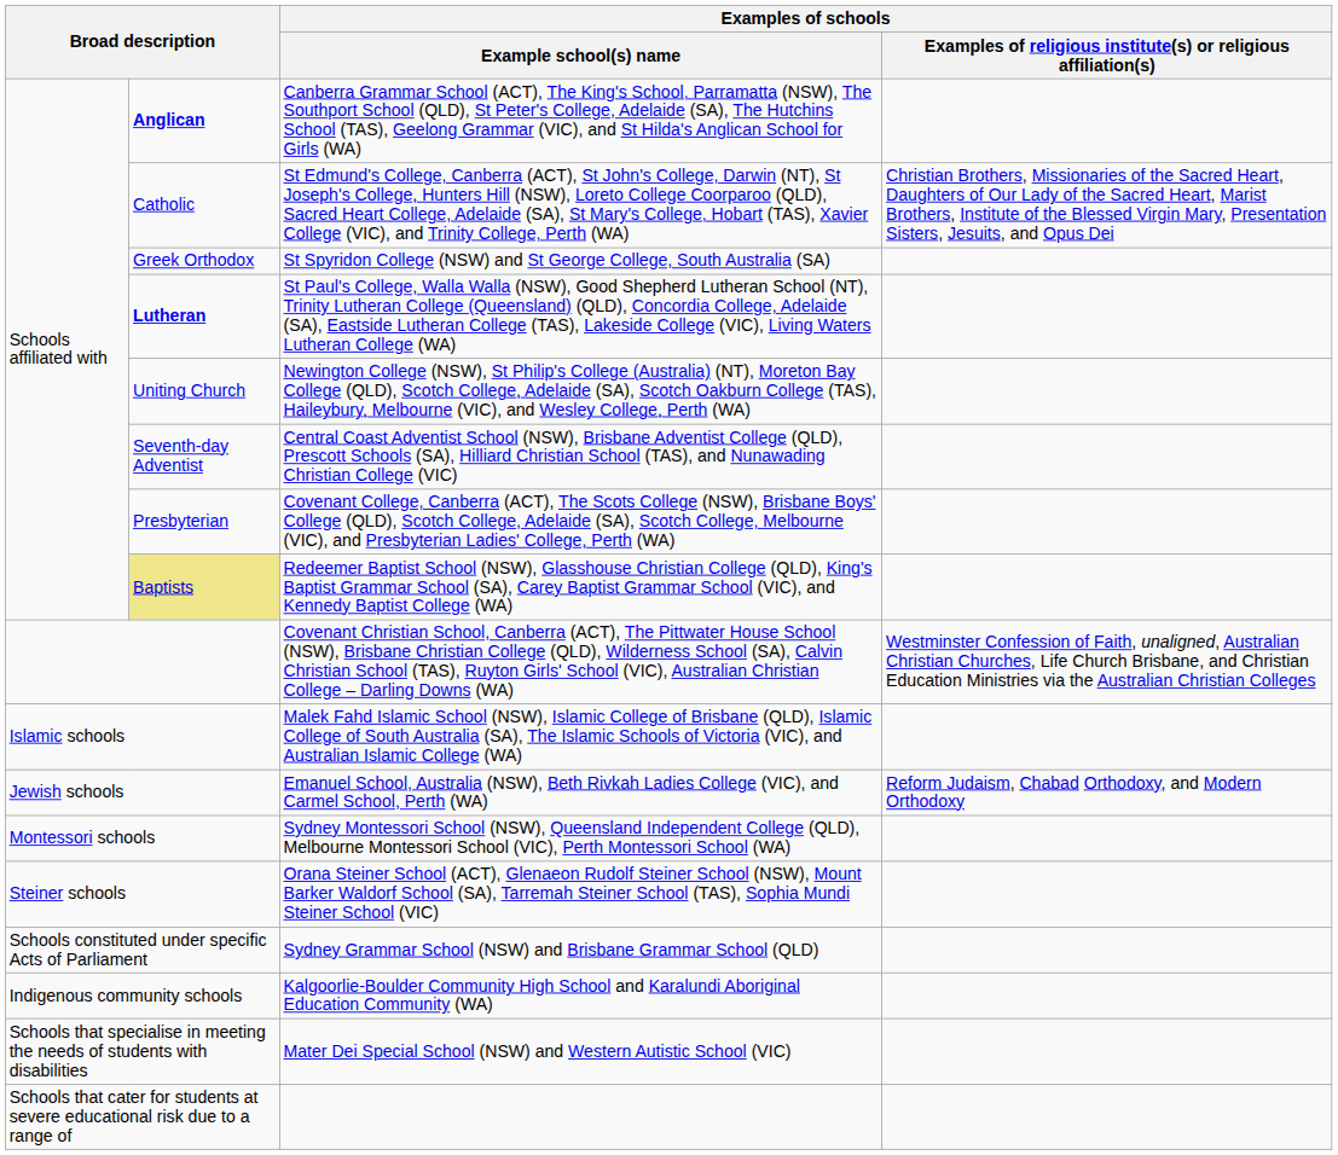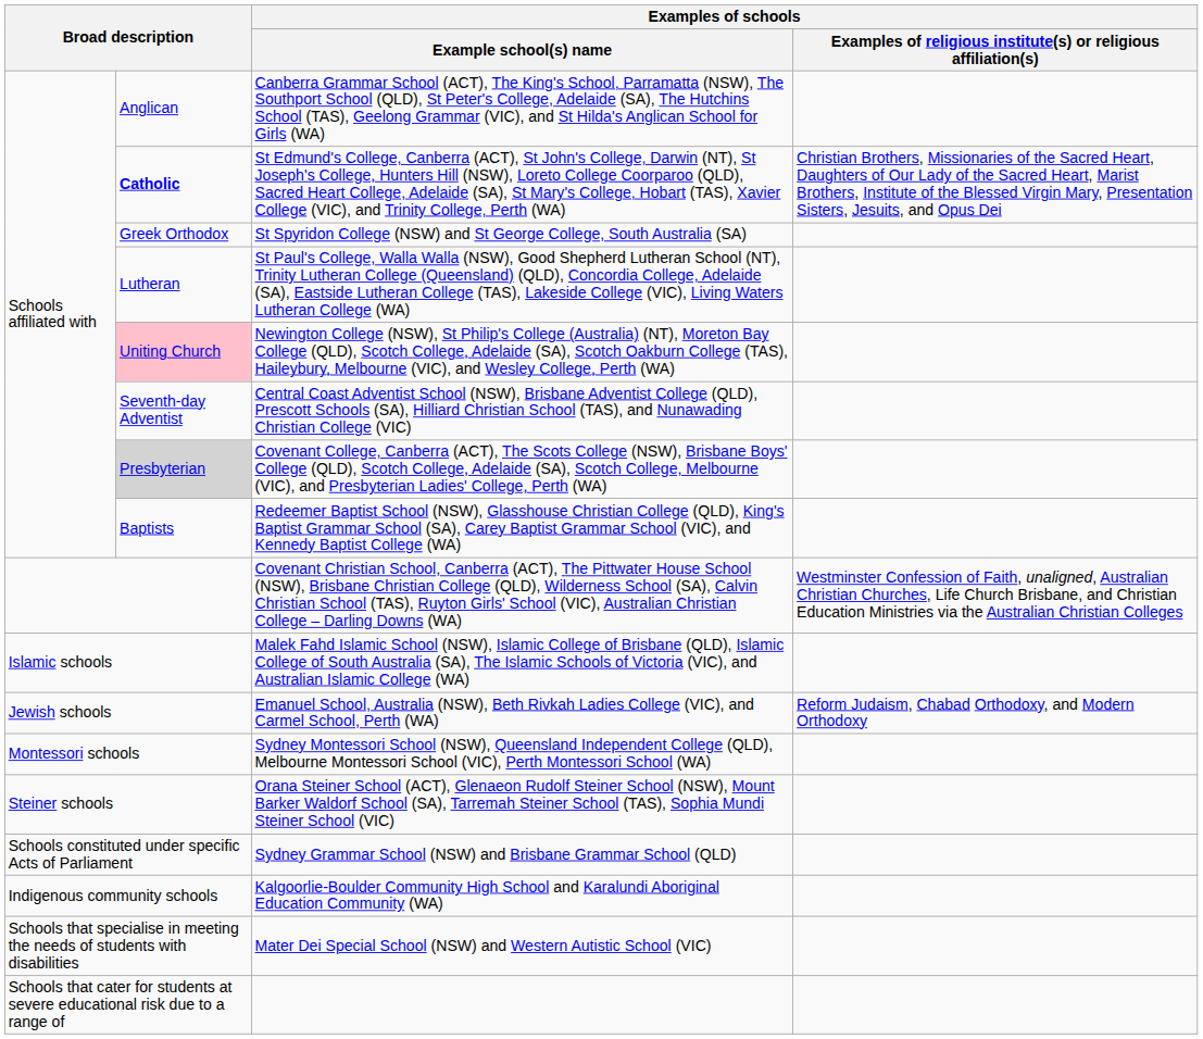Anglican | column 2: bold -> normal
Catholic | column 2: normal -> bold
Lutheran | column 2: bold -> normal
Uniting Church | column 2: no background -> pink background
Presbyterian | column 2: no background -> lightgrey background
Baptists | column 2: khaki background -> no background
